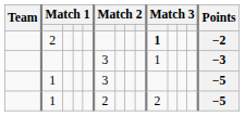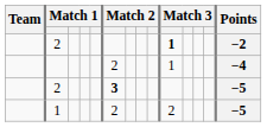row 4 | column 6: 3 -> 2
row 4 | Points: −3 -> −4
row 5 | column 2: 1 -> 2
row 5 | column 6: normal -> bold
